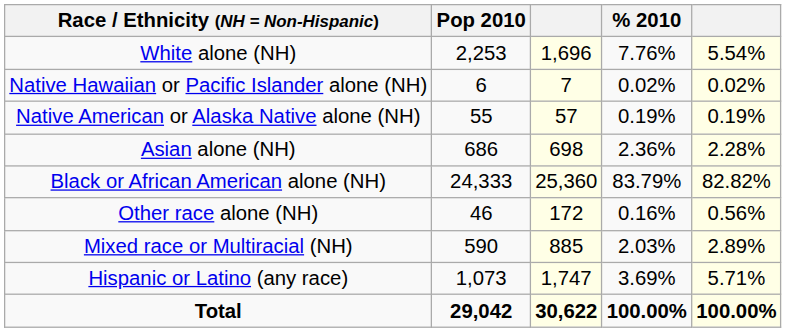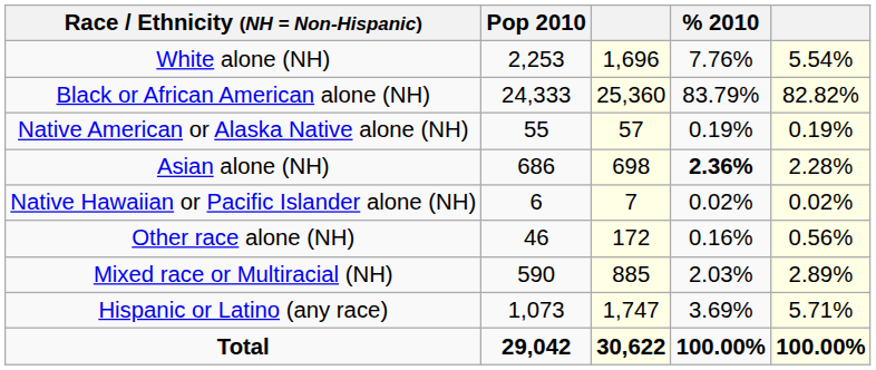rows swapped: Black or African American alone (NH) <-> Native Hawaiian or Pacific Islander alone (NH)
Asian alone (NH) | % 2010: normal -> bold
